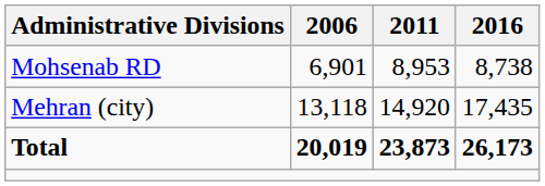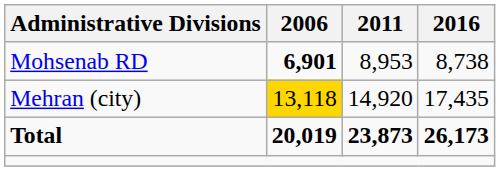Mohsenab RD | 2006: normal -> bold
Mehran (city) | 2006: no background -> gold background
